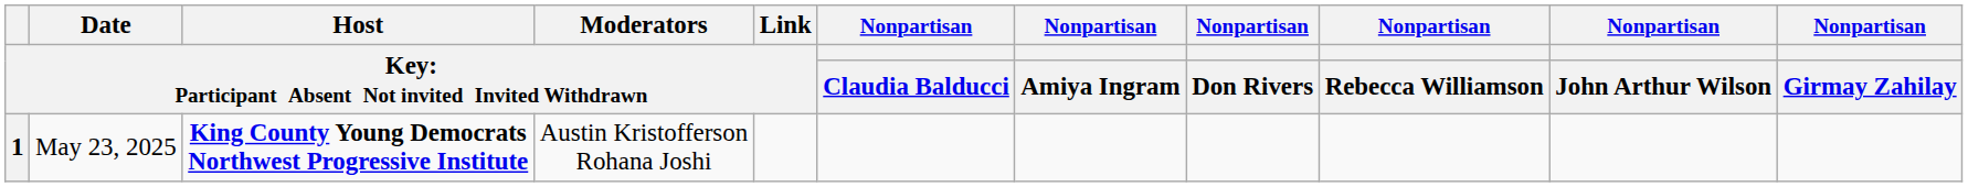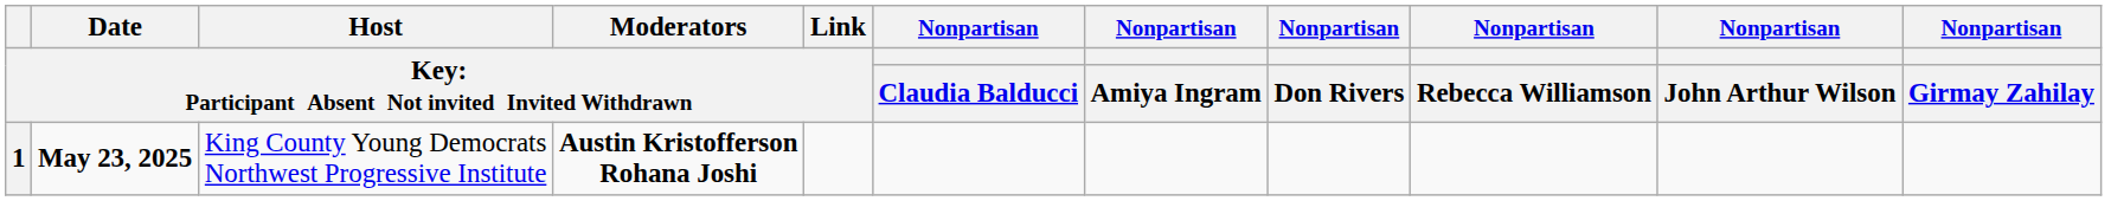1 | column 2: normal -> bold
1 | column 3: bold -> normal
1 | column 4: normal -> bold
